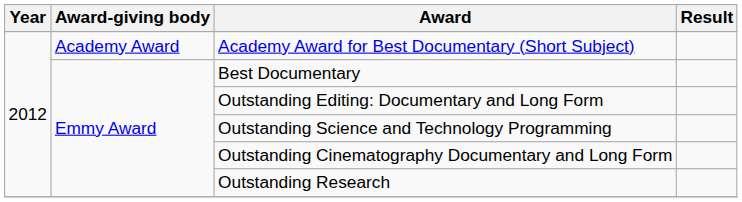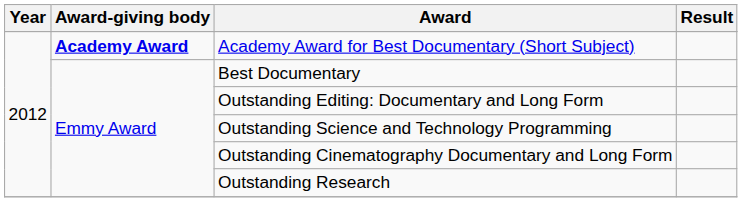Academy Award for Best Documentary (Short Subject) | Award-giving body: normal -> bold
